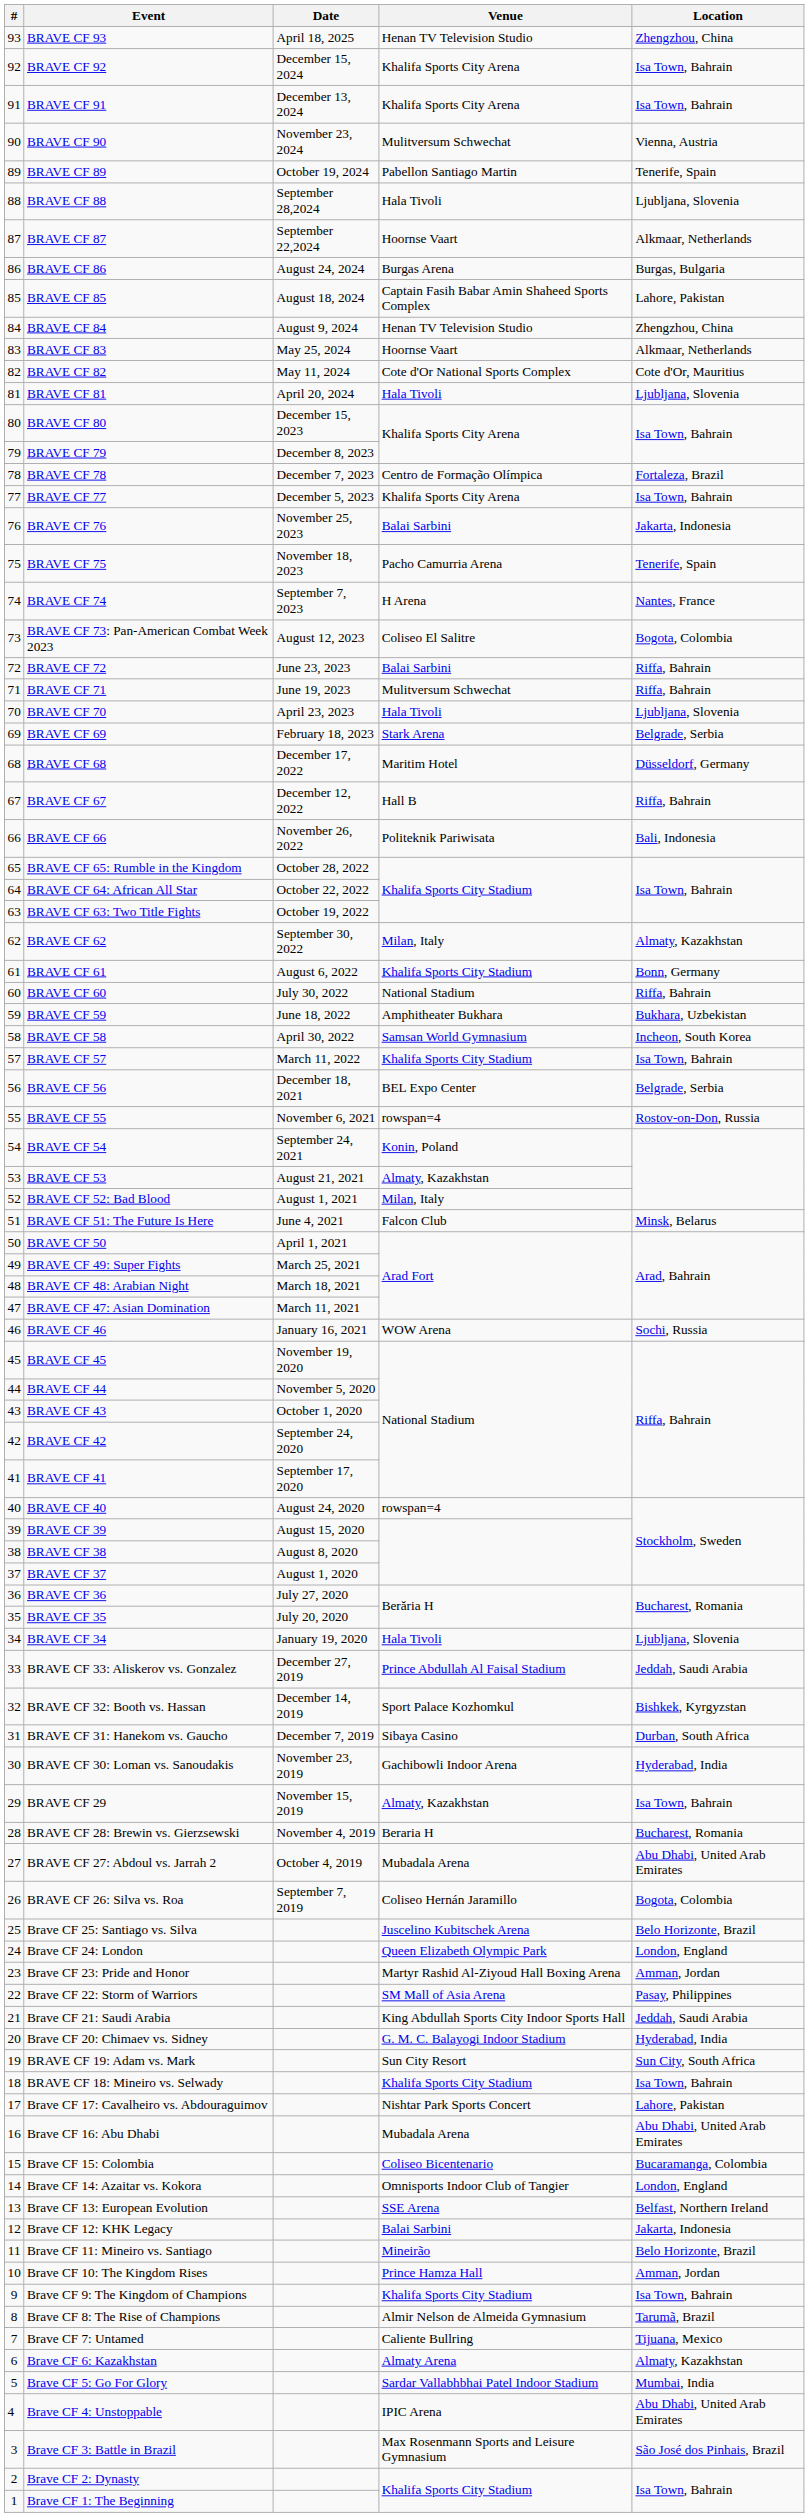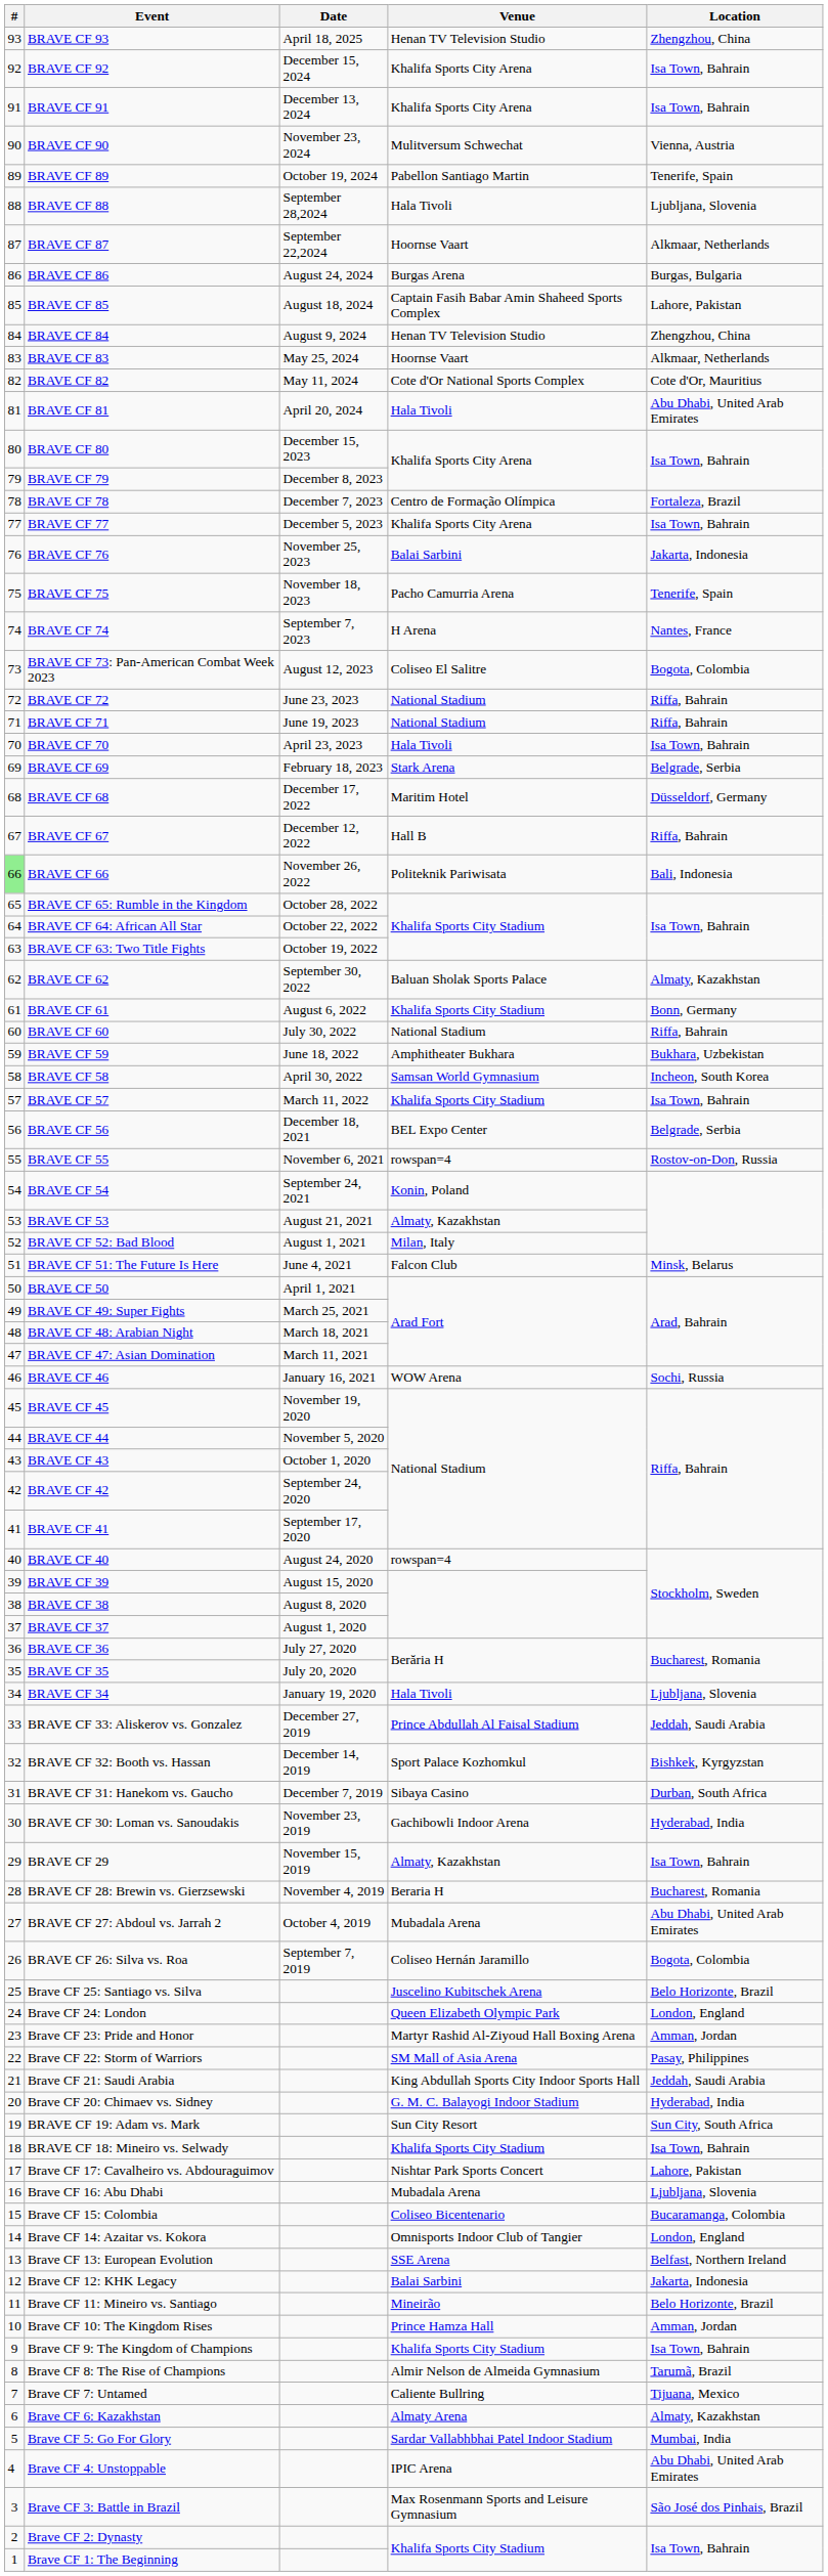BRAVE CF 81 | Location: Ljubljana, Slovenia -> Abu Dhabi, United Arab Emirates
BRAVE CF 72 | Venue: Balai Sarbini -> National Stadium
BRAVE CF 71 | Venue: Mulitversum Schwechat -> National Stadium
BRAVE CF 70 | Location: Ljubljana, Slovenia -> Isa Town, Bahrain
BRAVE CF 66 | #: no background -> lightgreen background
BRAVE CF 62 | Venue: Milan, Italy -> Baluan Sholak Sports Palace
Brave CF 16: Abu Dhabi | Location: Abu Dhabi, United Arab Emirates -> Ljubljana, Slovenia
